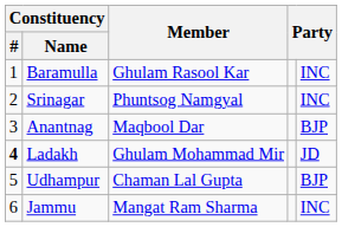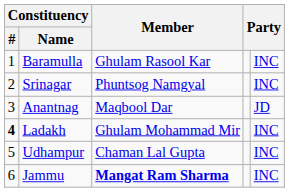Anantnag | column 5: BJP -> JD
Ladakh | column 5: JD -> INC
Udhampur | column 5: BJP -> INC
Jammu | Member: normal -> bold
